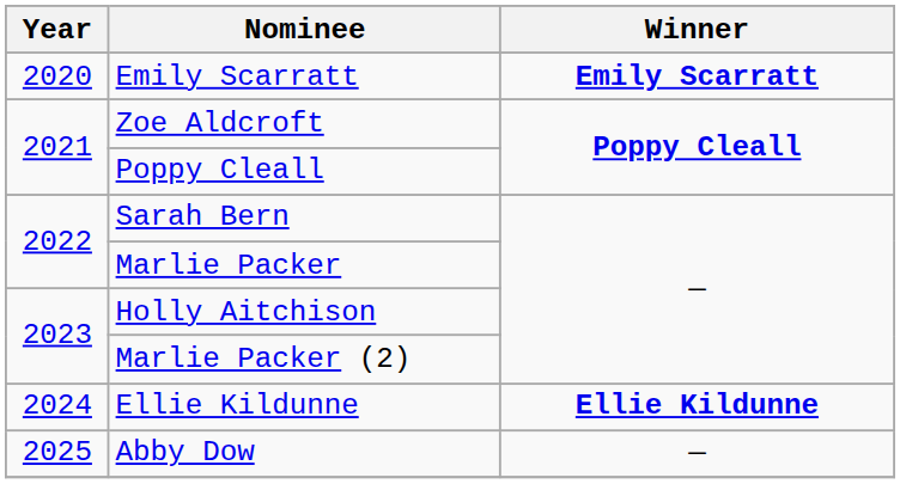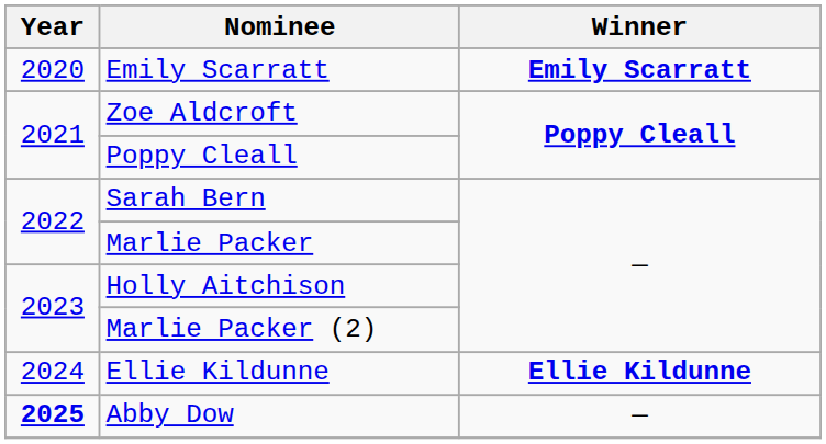Abby Dow | Year: normal -> bold
